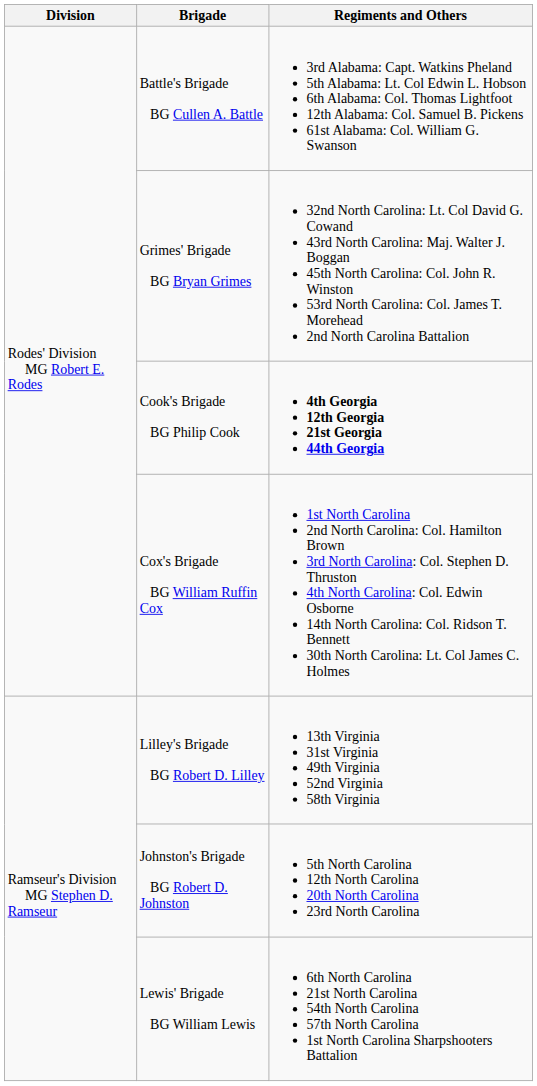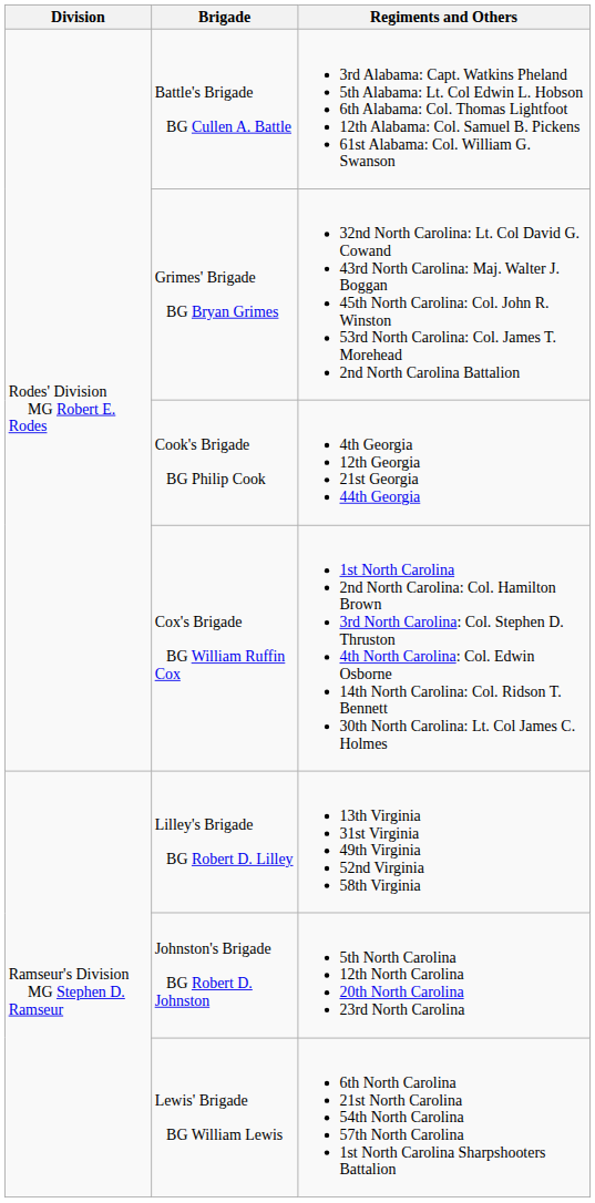Cook's Brigade BG Philip Cook | Regiments and Others: bold -> normal
